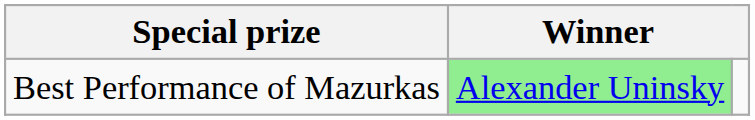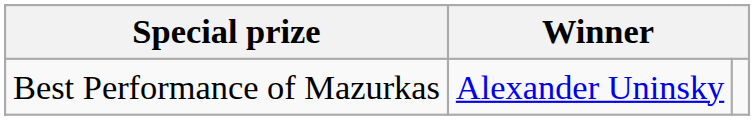Best Performance of Mazurkas | column 2: lightgreen background -> no background
